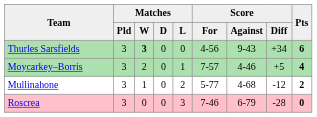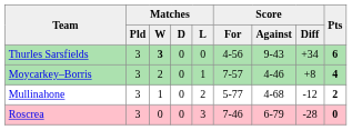Moycarkey–Borris | Score / Diff: +5 -> +8
